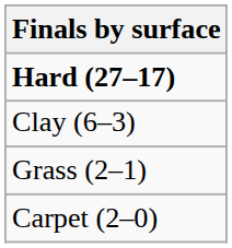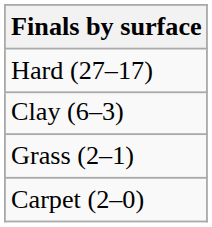row 2 | column 1: bold -> normal
